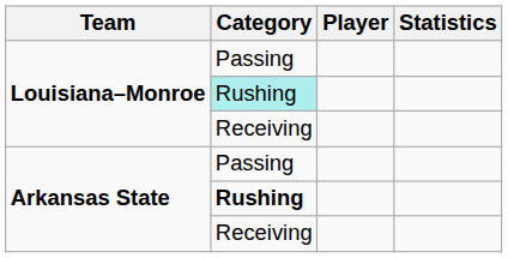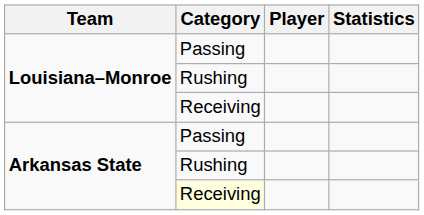Louisiana–Monroe / Rushing | Category: paleturquoise background -> no background
Arkansas State / Rushing | Category: bold -> normal
Arkansas State / Receiving | Category: no background -> lightyellow background
